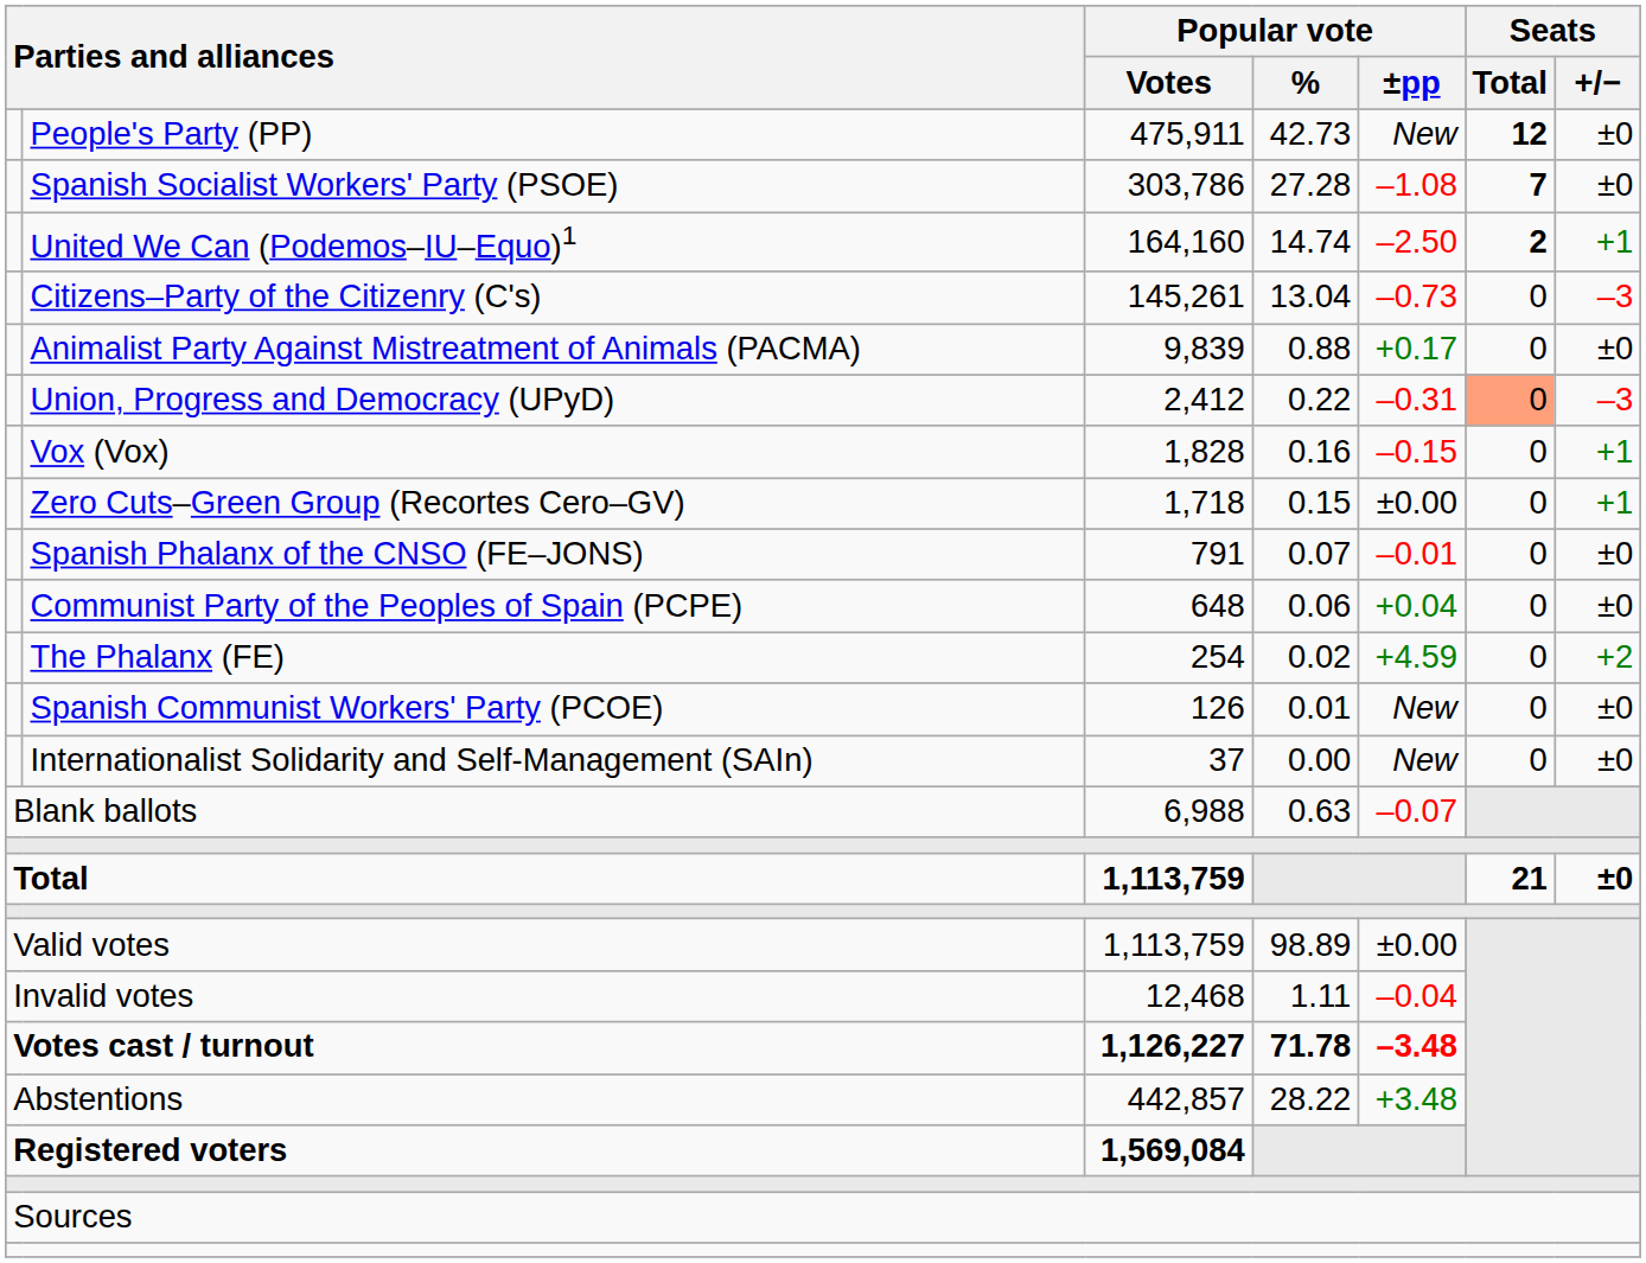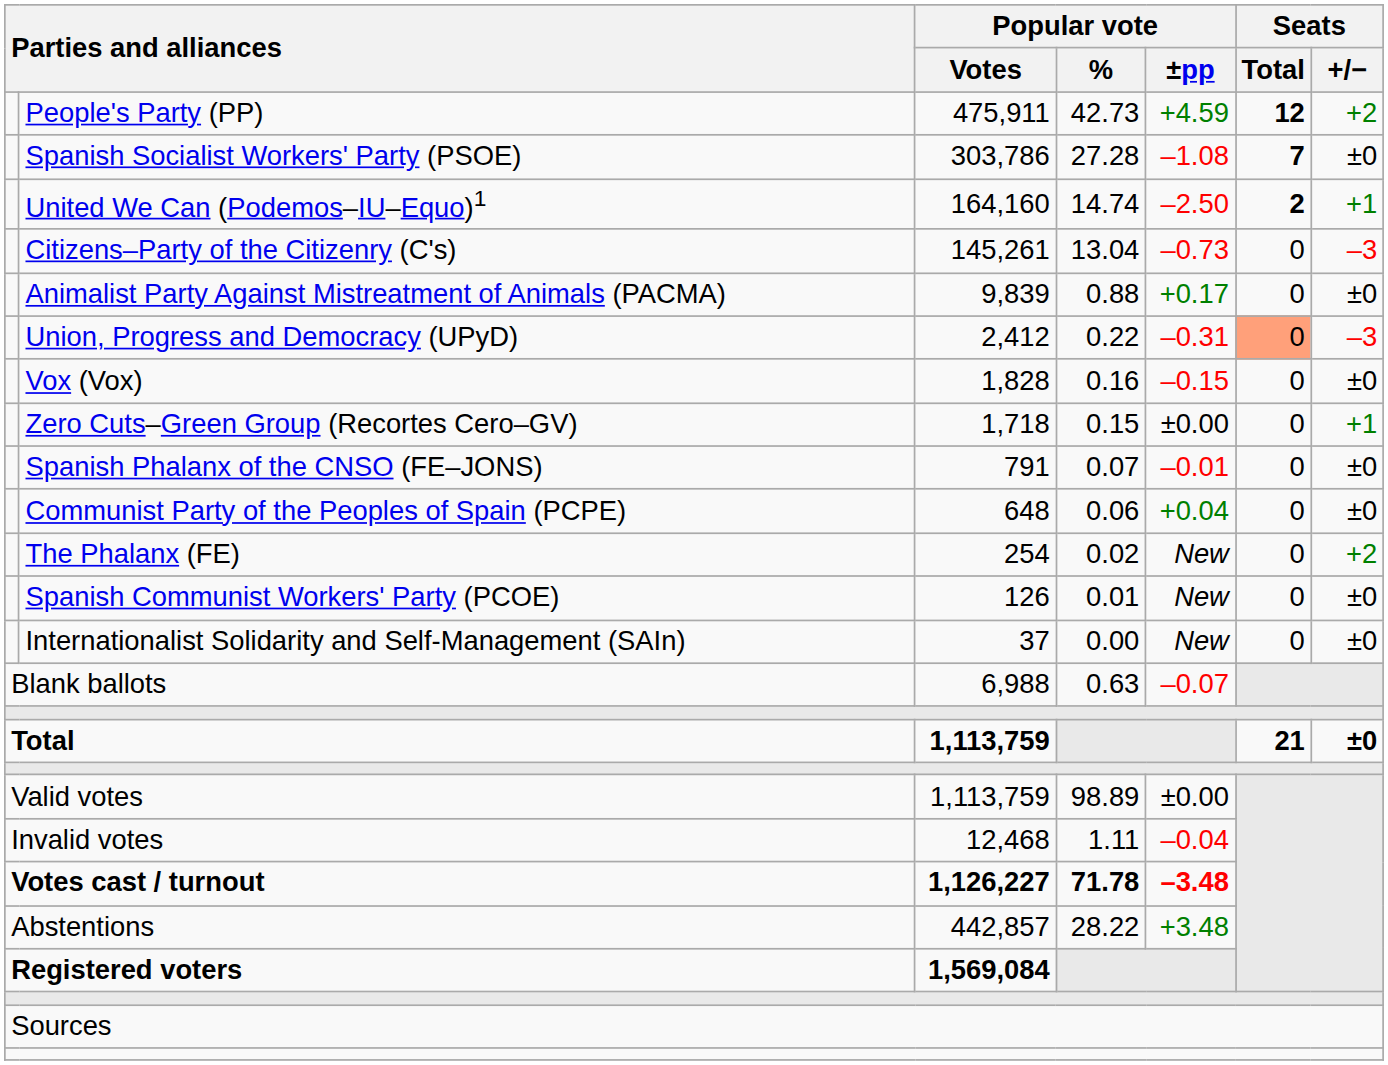People's Party (PP) | Popular vote / ±pp: New -> +4.59
People's Party (PP) | Seats / +/−: ±0 -> +2
Vox (Vox) | Seats / +/−: +1 -> ±0
The Phalanx (FE) | Popular vote / ±pp: +4.59 -> New
